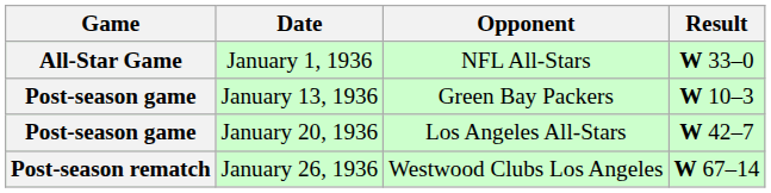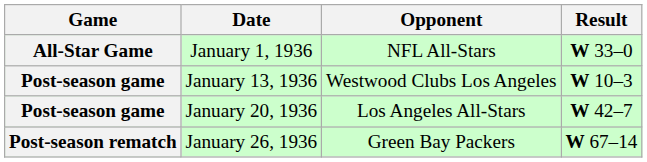January 13, 1936 | Opponent: Green Bay Packers -> Westwood Clubs Los Angeles
January 26, 1936 | Opponent: Westwood Clubs Los Angeles -> Green Bay Packers
